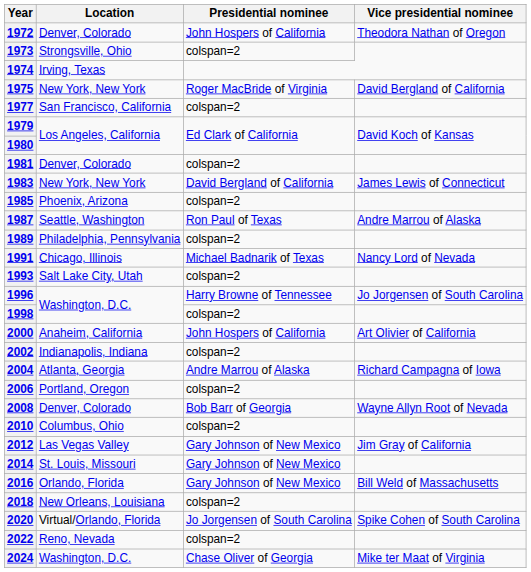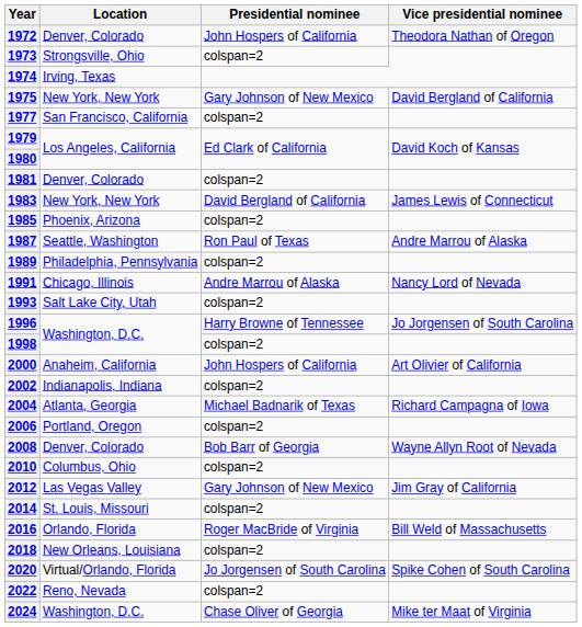1975 | Presidential nominee: Roger MacBride of Virginia -> Gary Johnson of New Mexico
1991 | Presidential nominee: Michael Badnarik of Texas -> Andre Marrou of Alaska
2004 | Presidential nominee: Andre Marrou of Alaska -> Michael Badnarik of Texas
2014 | Presidential nominee: Gary Johnson of New Mexico -> colspan=2
2016 | Presidential nominee: Gary Johnson of New Mexico -> Roger MacBride of Virginia
